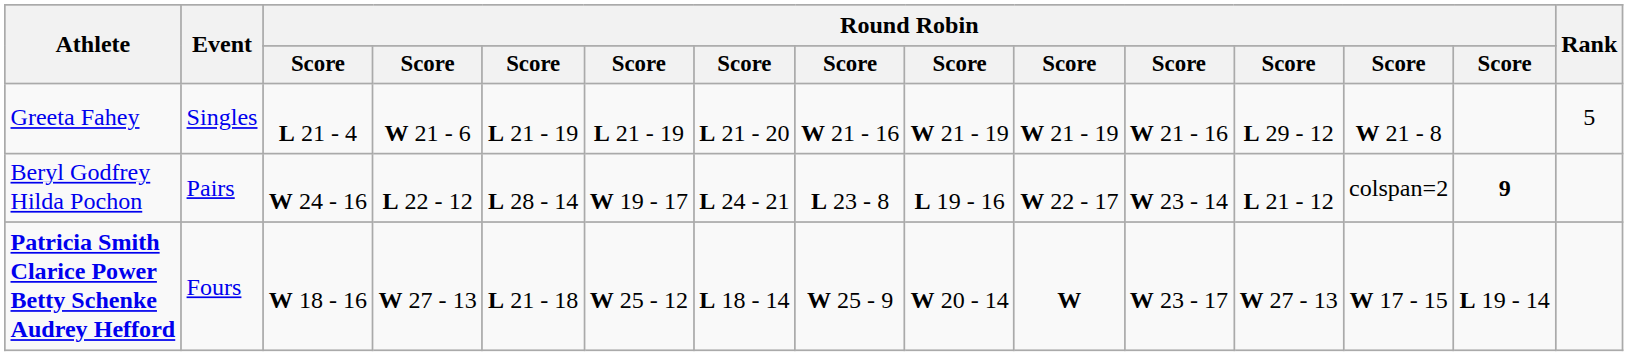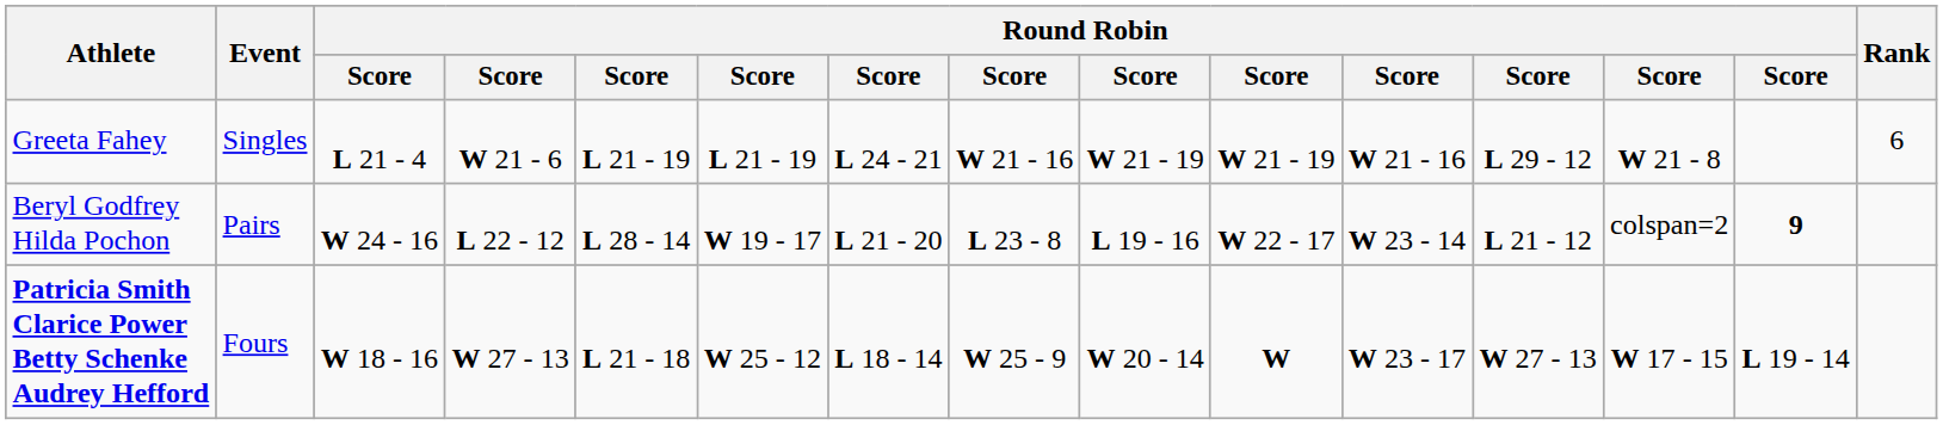Greeta Fahey | column 7: L 21 - 20 -> L 24 - 21
Greeta Fahey | Rank: 5 -> 6
Beryl Godfrey Hilda Pochon | column 7: L 24 - 21 -> L 21 - 20
